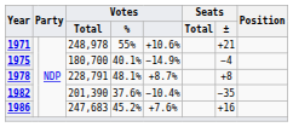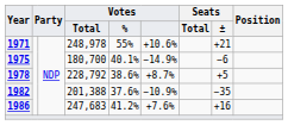1975 | Seats / ±: −4 -> −6
1978 | Votes / Total: 228,791 -> 228,792
1978 | Votes / %: 48.1% -> 38.6%
1978 | Seats / ±: +8 -> +5
1982 | Votes / Total: 201,390 -> 201,388
1982 | Votes: −10.4% -> −10.9%
1986 | Votes / %: 45.2% -> 41.2%
